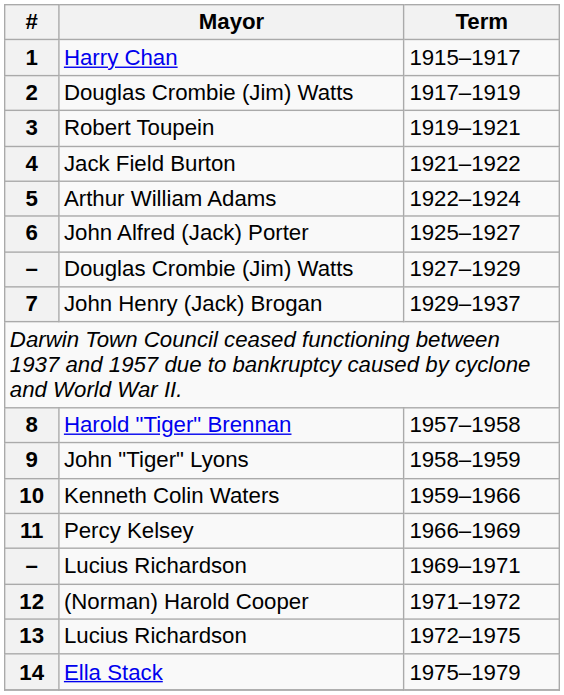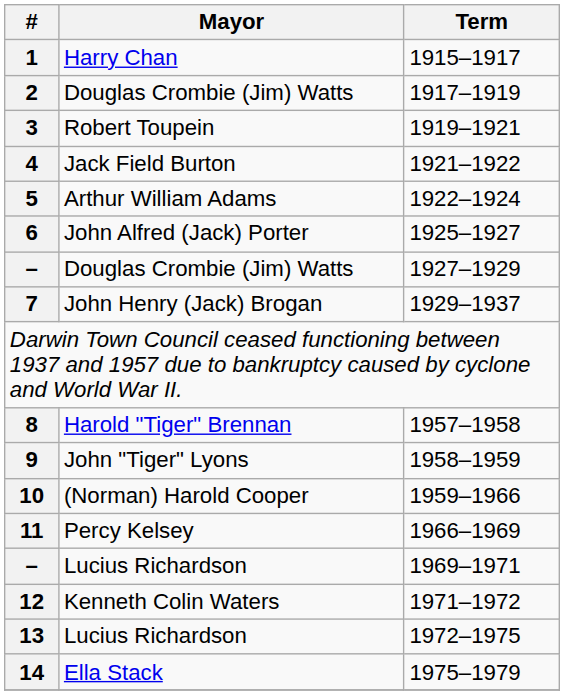10 | Mayor: Kenneth Colin Waters -> (Norman) Harold Cooper
12 | Mayor: (Norman) Harold Cooper -> Kenneth Colin Waters
